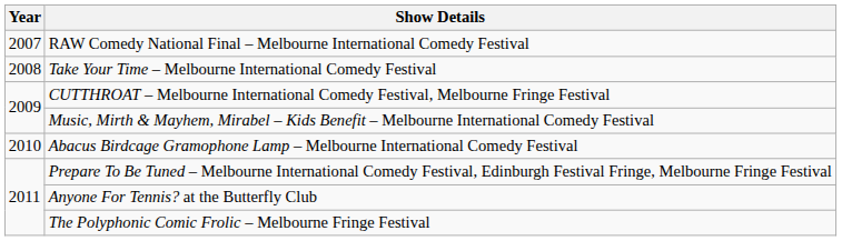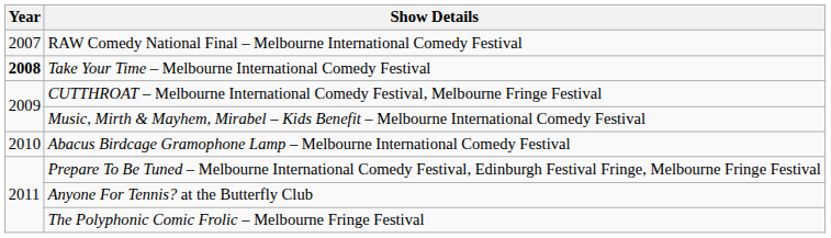Take Your Time – Melbourne International Comedy Festival | Year: normal -> bold
